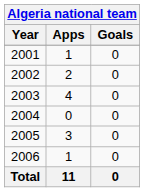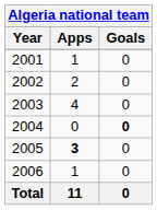2004 | Goals: normal -> bold
2005 | Apps: normal -> bold
